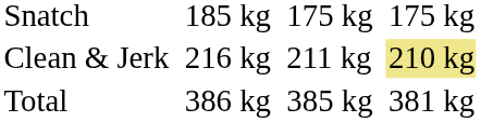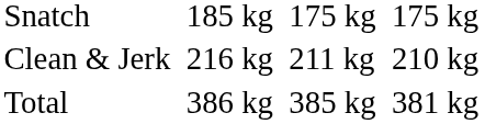Clean & Jerk | column 4: khaki background -> no background
